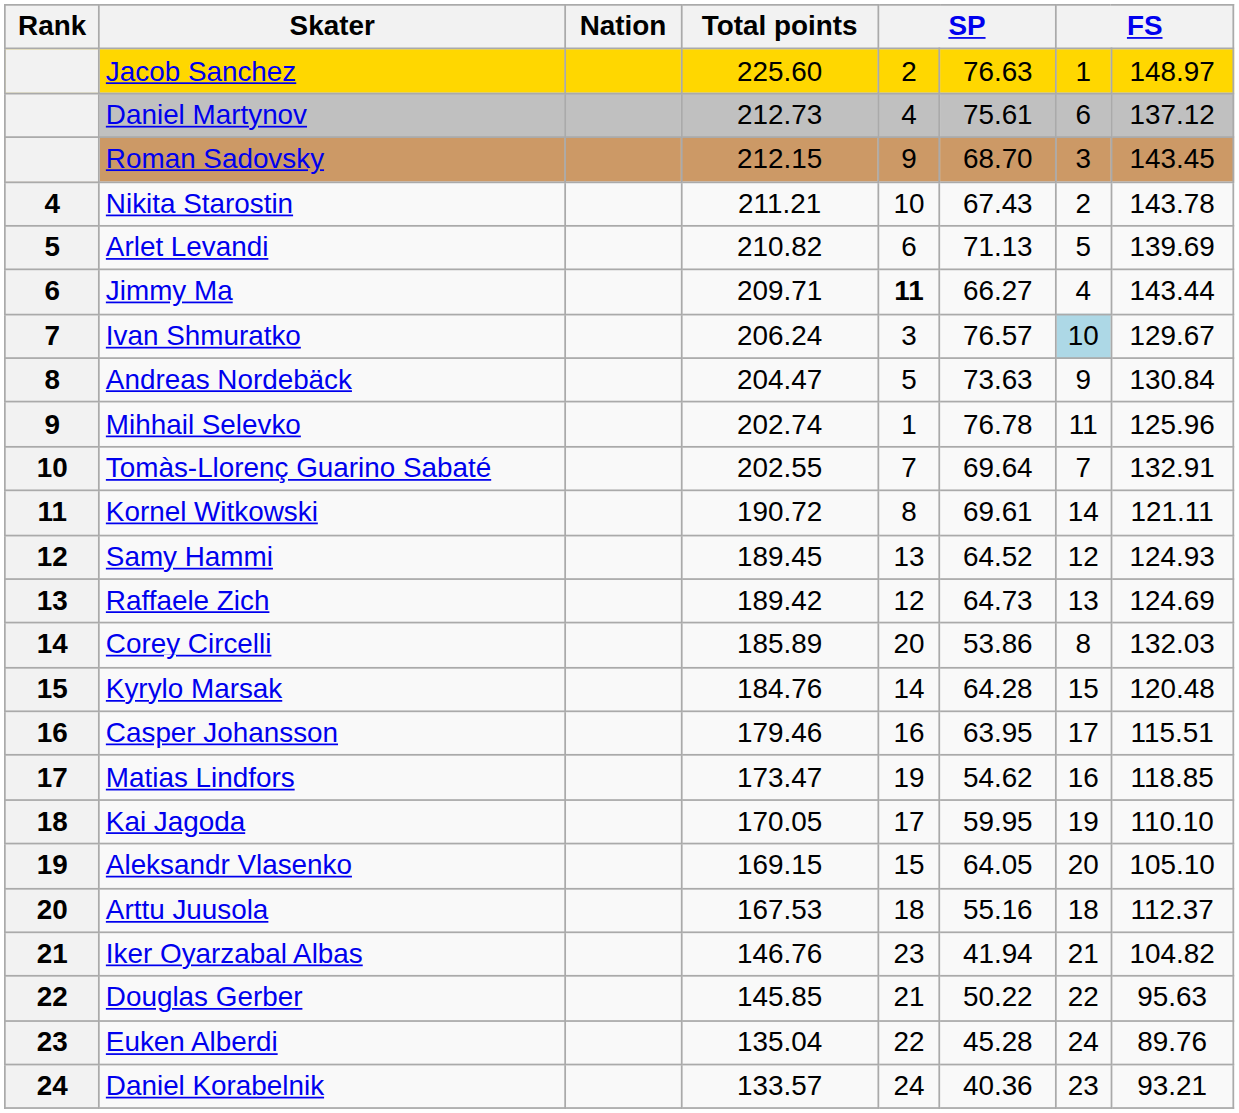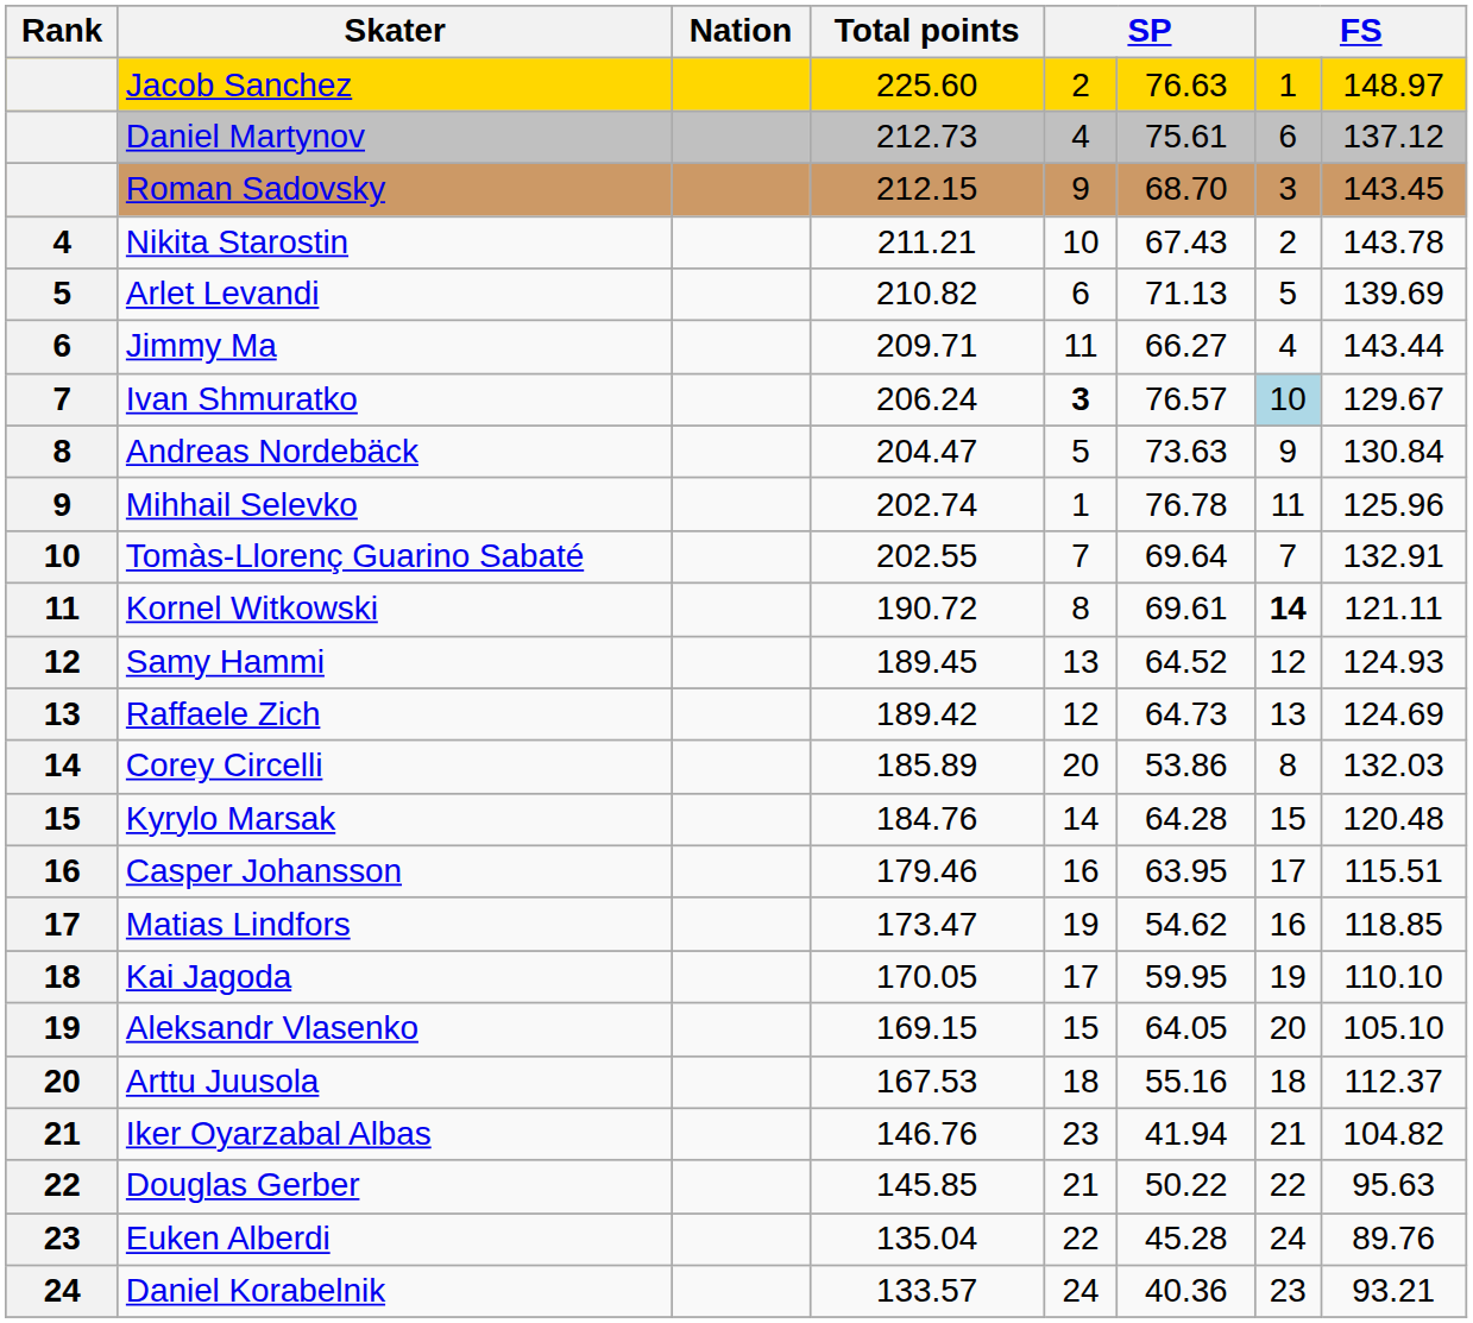Jimmy Ma | column 5: bold -> normal
Ivan Shmuratko | column 5: normal -> bold
Kornel Witkowski | column 7: normal -> bold
